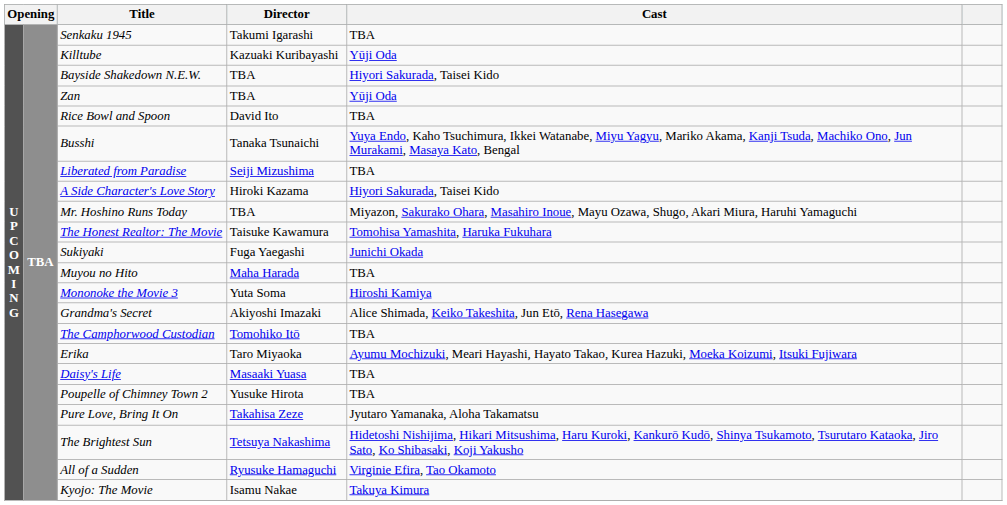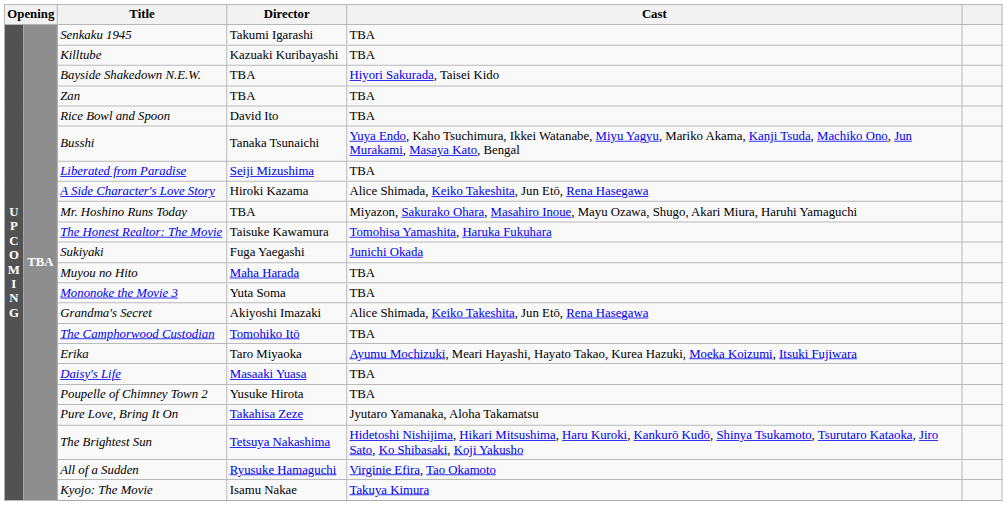Killtube | Cast: Yūji Oda -> TBA
Zan | Cast: Yūji Oda -> TBA
A Side Character's Love Story | Cast: Hiyori Sakurada, Taisei Kido -> Alice Shimada, Keiko Takeshita, Jun Etō, Rena Hasegawa
Mononoke the Movie 3 | Cast: Hiroshi Kamiya -> TBA
